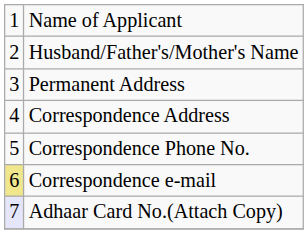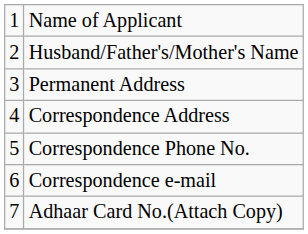Correspondence e-mail | column 1: khaki background -> no background
Adhaar Card No.(Attach Copy) | column 1: lavender background -> no background
